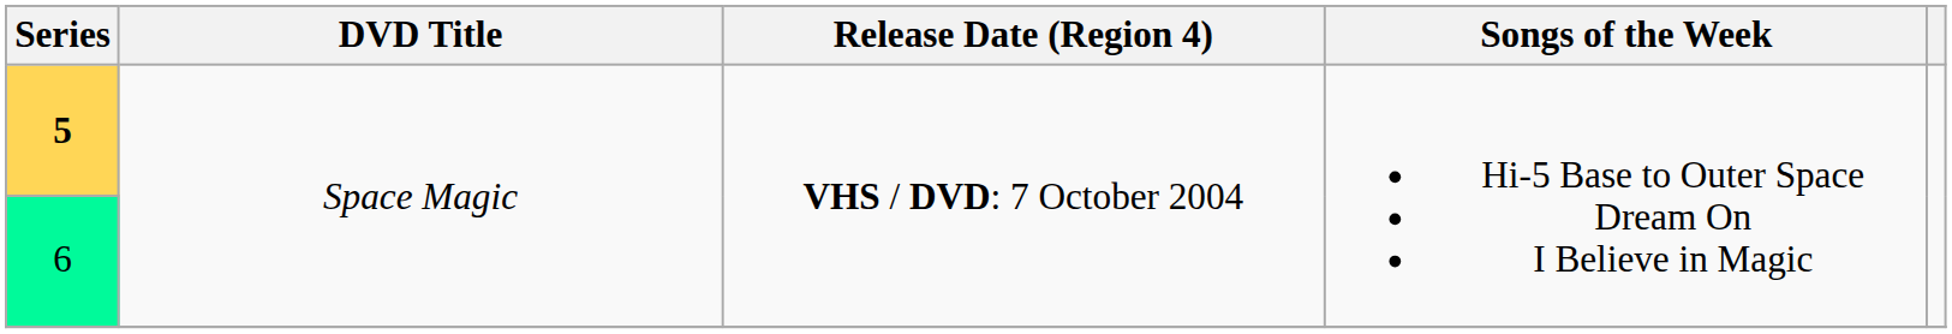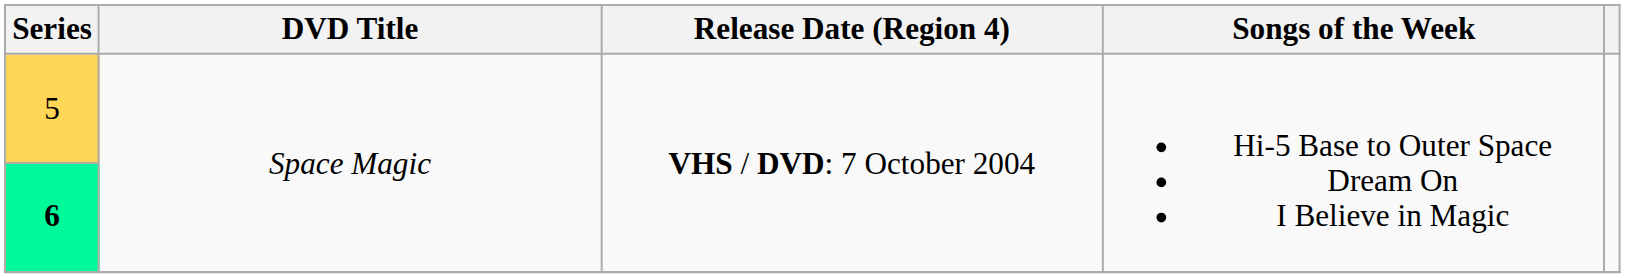5 | Series: bold -> normal
6 | Series: normal -> bold
